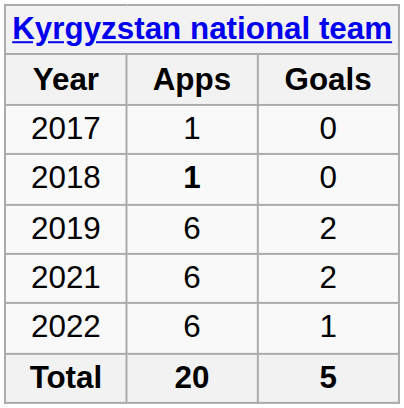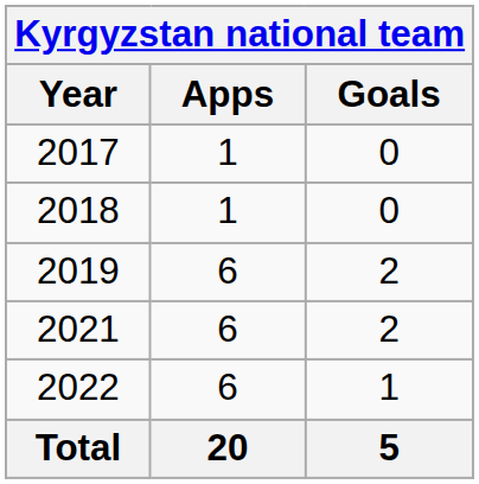2018 | Apps: bold -> normal
